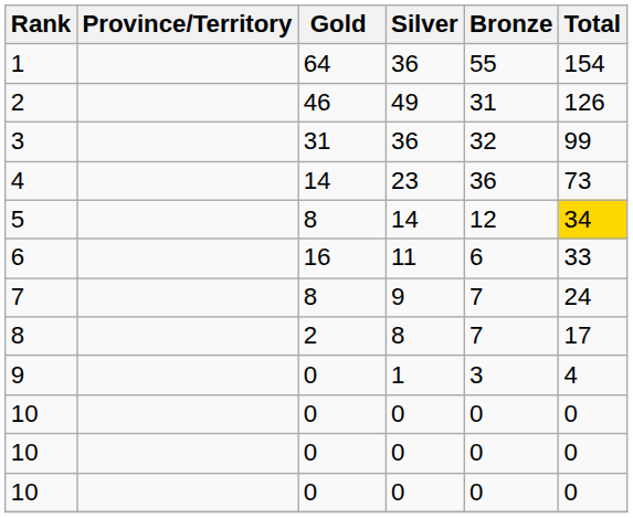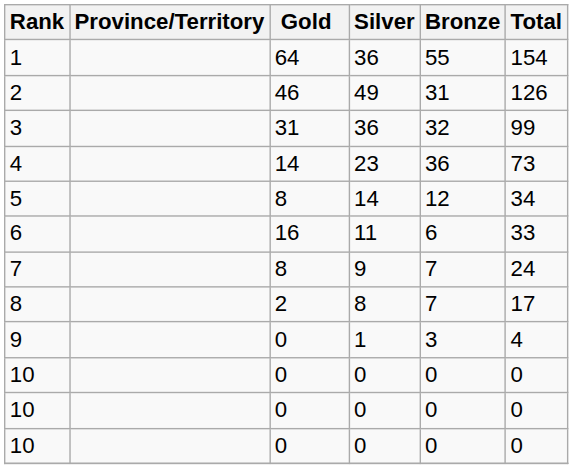5 | Total: gold background -> no background
